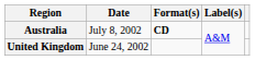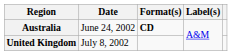Australia | Date: July 8, 2002 -> June 24, 2002
United Kingdom | Date: June 24, 2002 -> July 8, 2002
